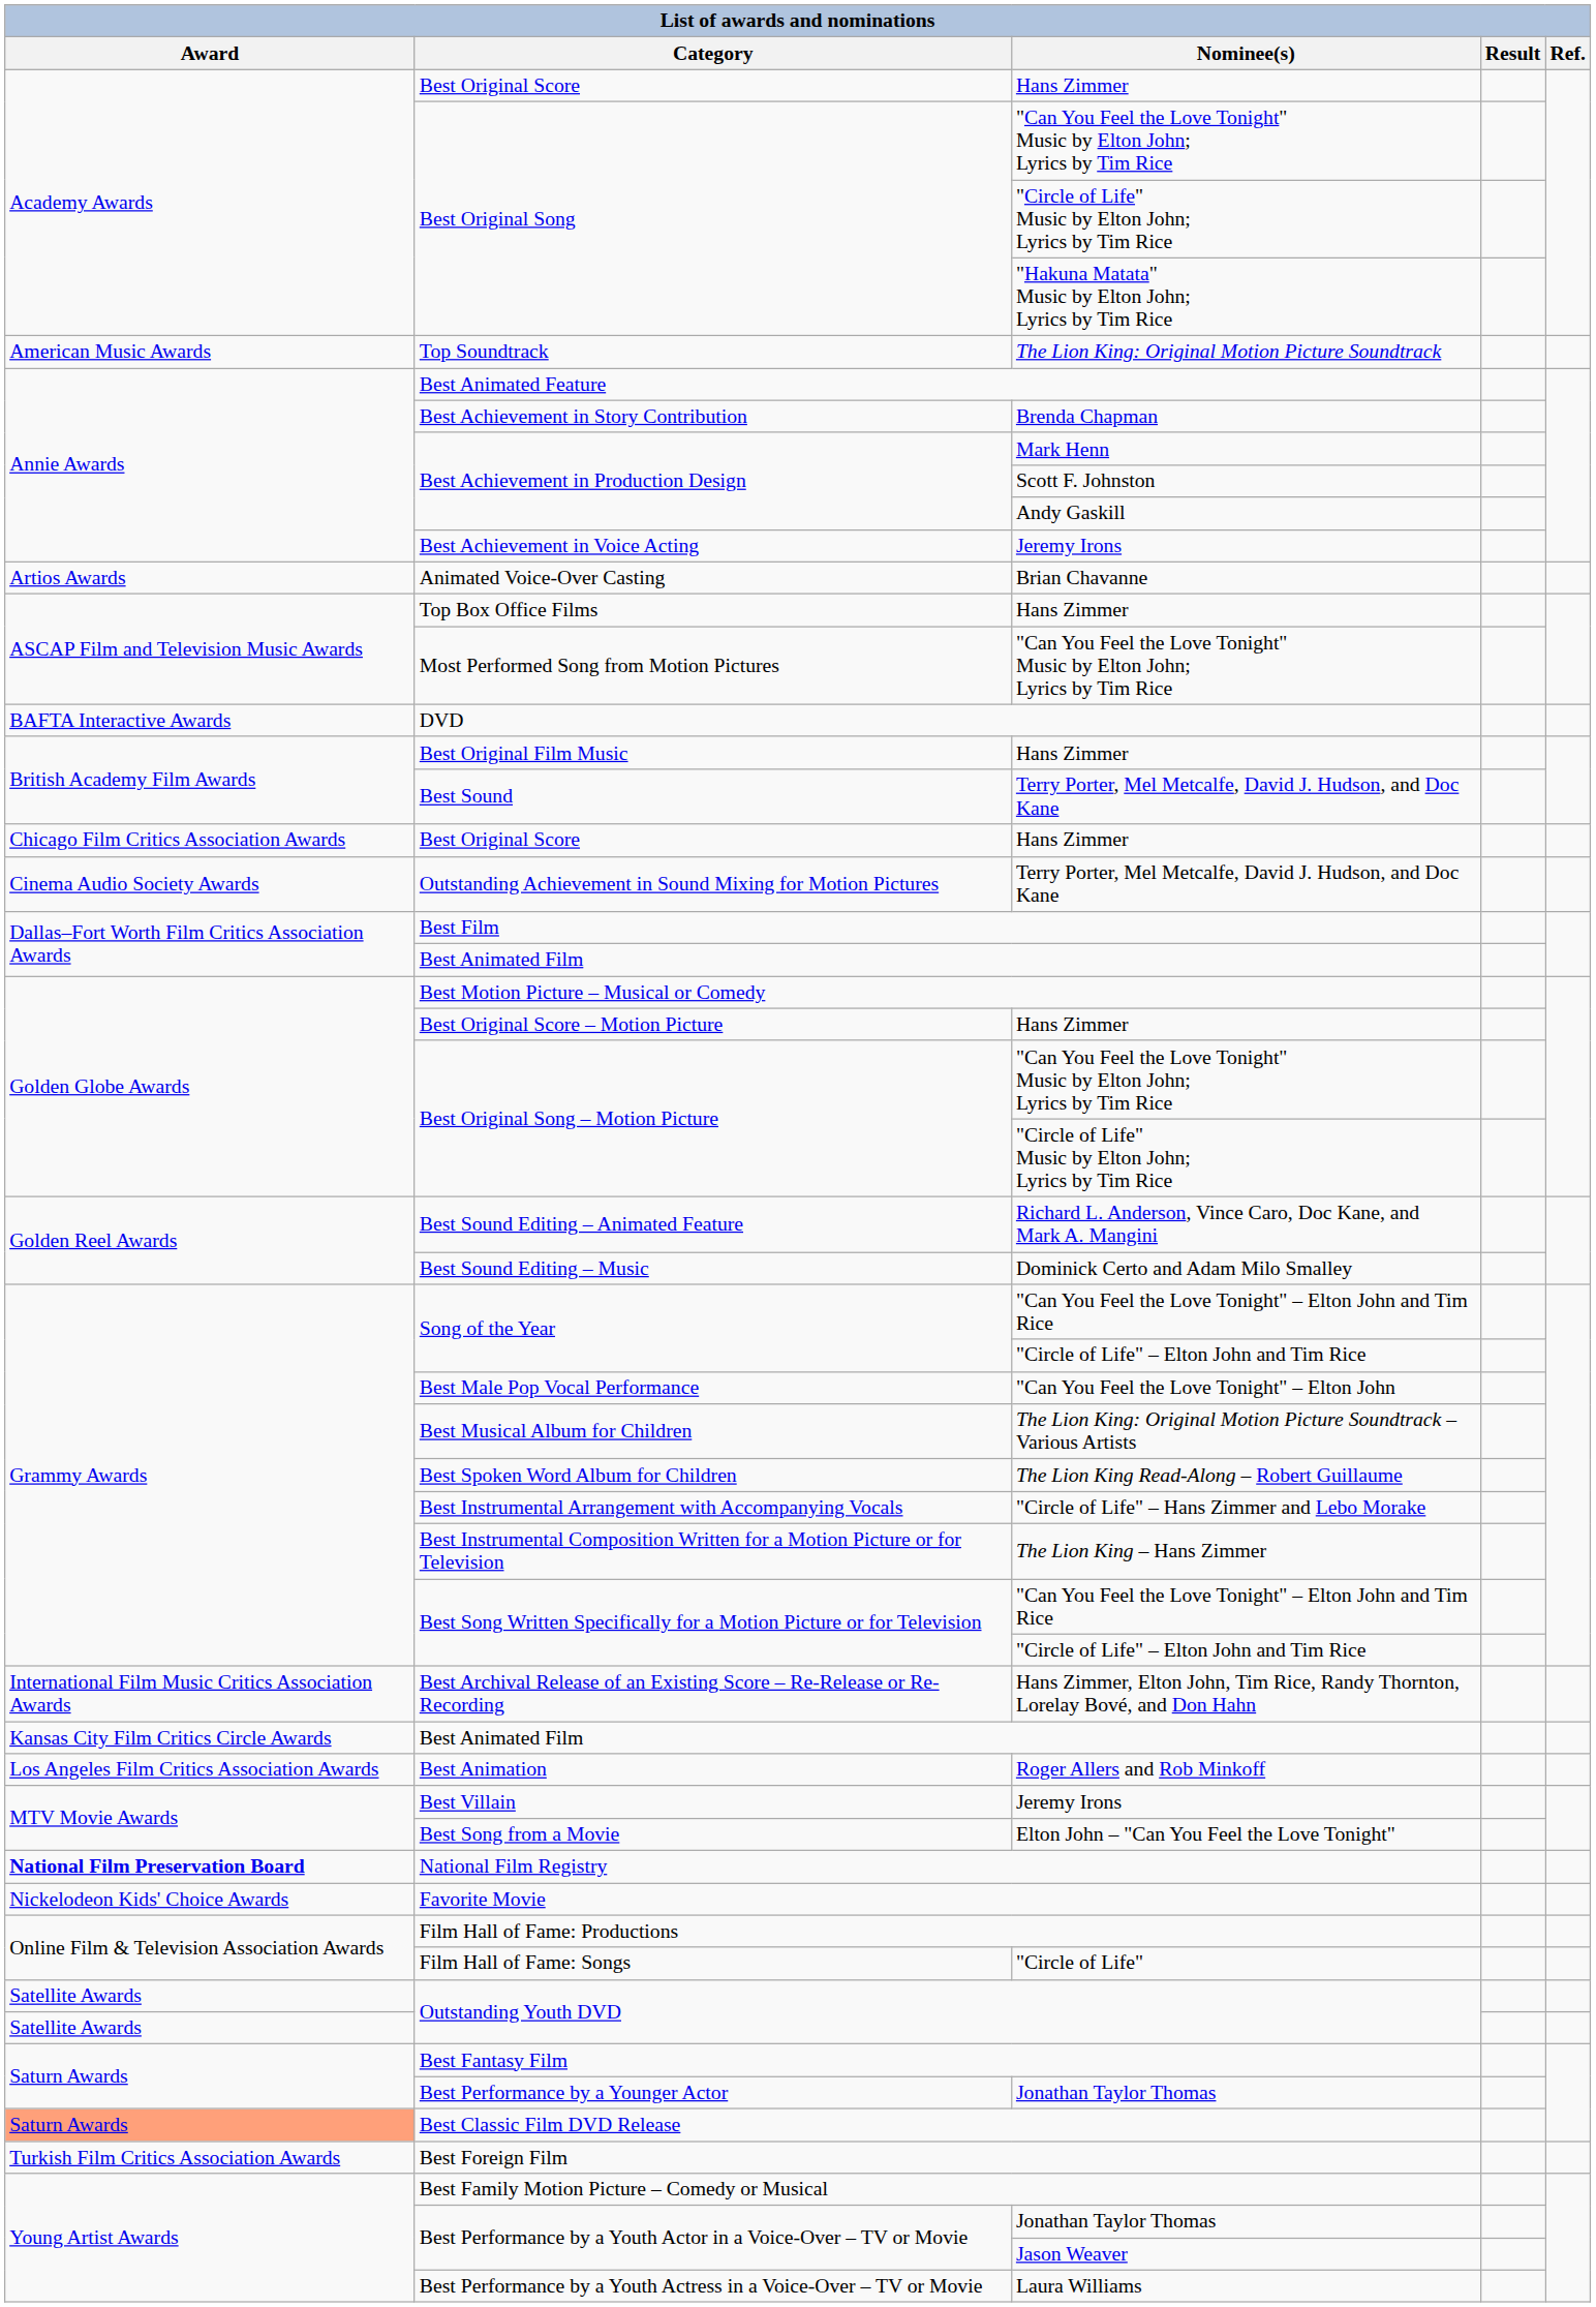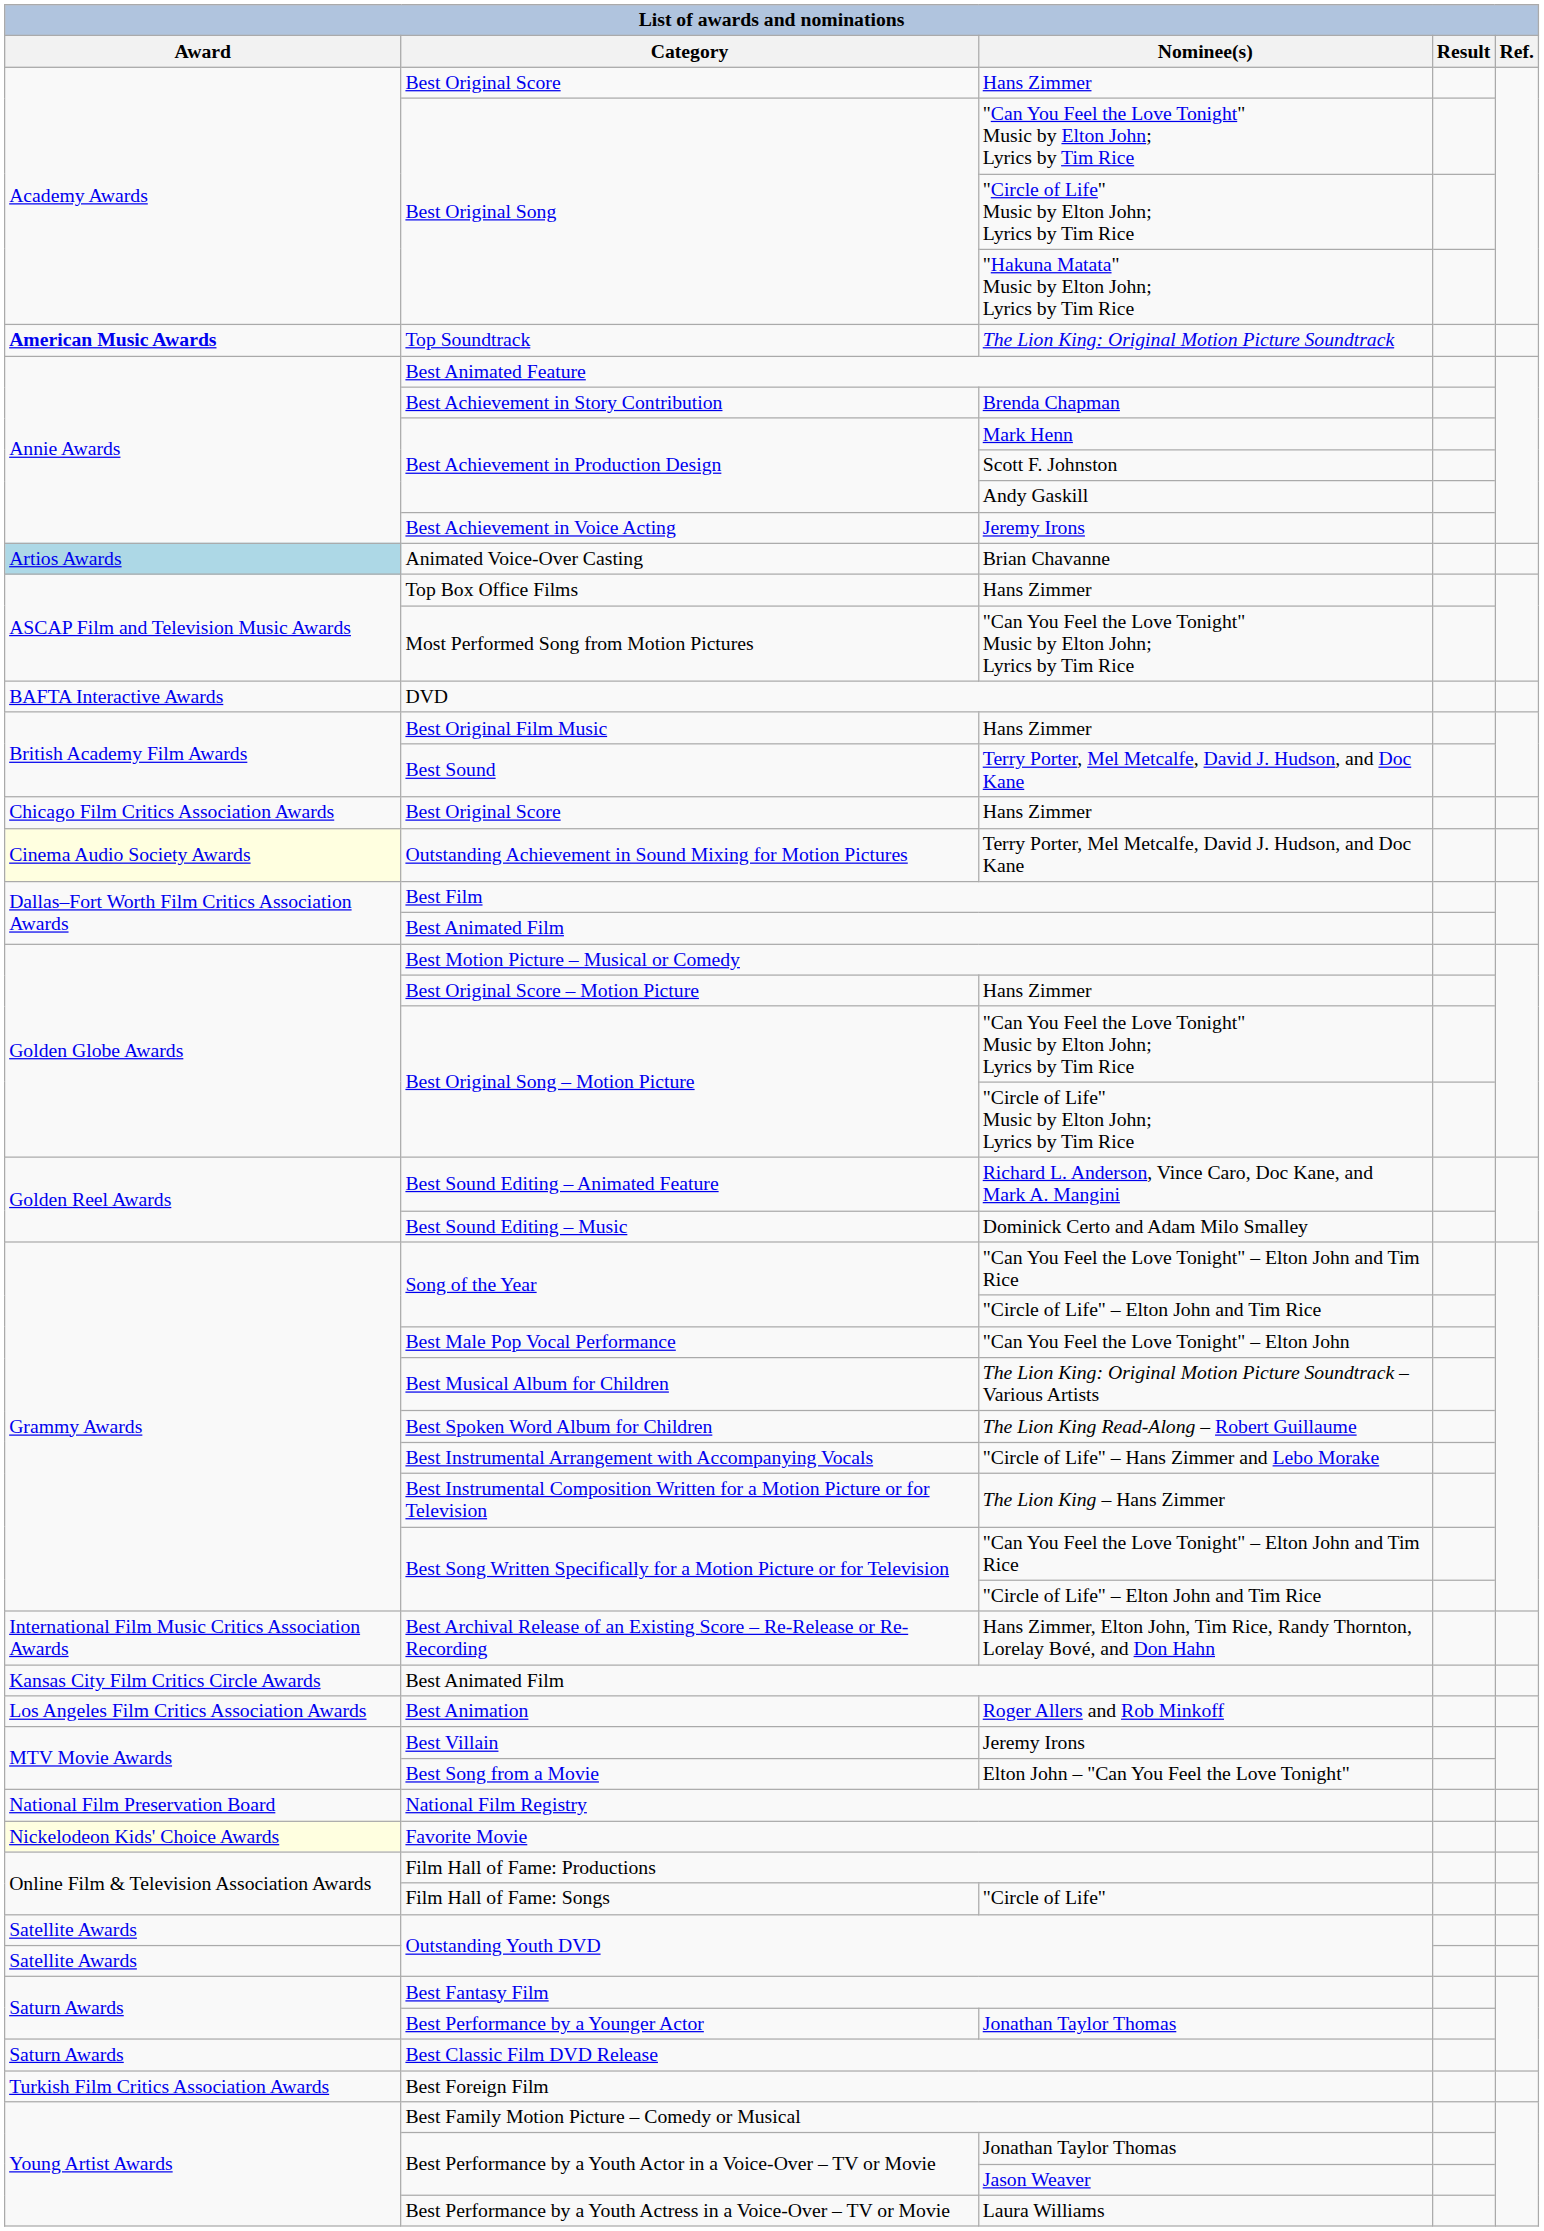Top Soundtrack | Award: normal -> bold
Animated Voice-Over Casting | Award: no background -> lightblue background
Outstanding Achievement in Sound Mixing for Motion Pictures | Award: no background -> lightyellow background
National Film Registry | Award: bold -> normal
Favorite Movie | Award: no background -> lightyellow background
Best Classic Film DVD Release | Award: lightsalmon background -> no background
